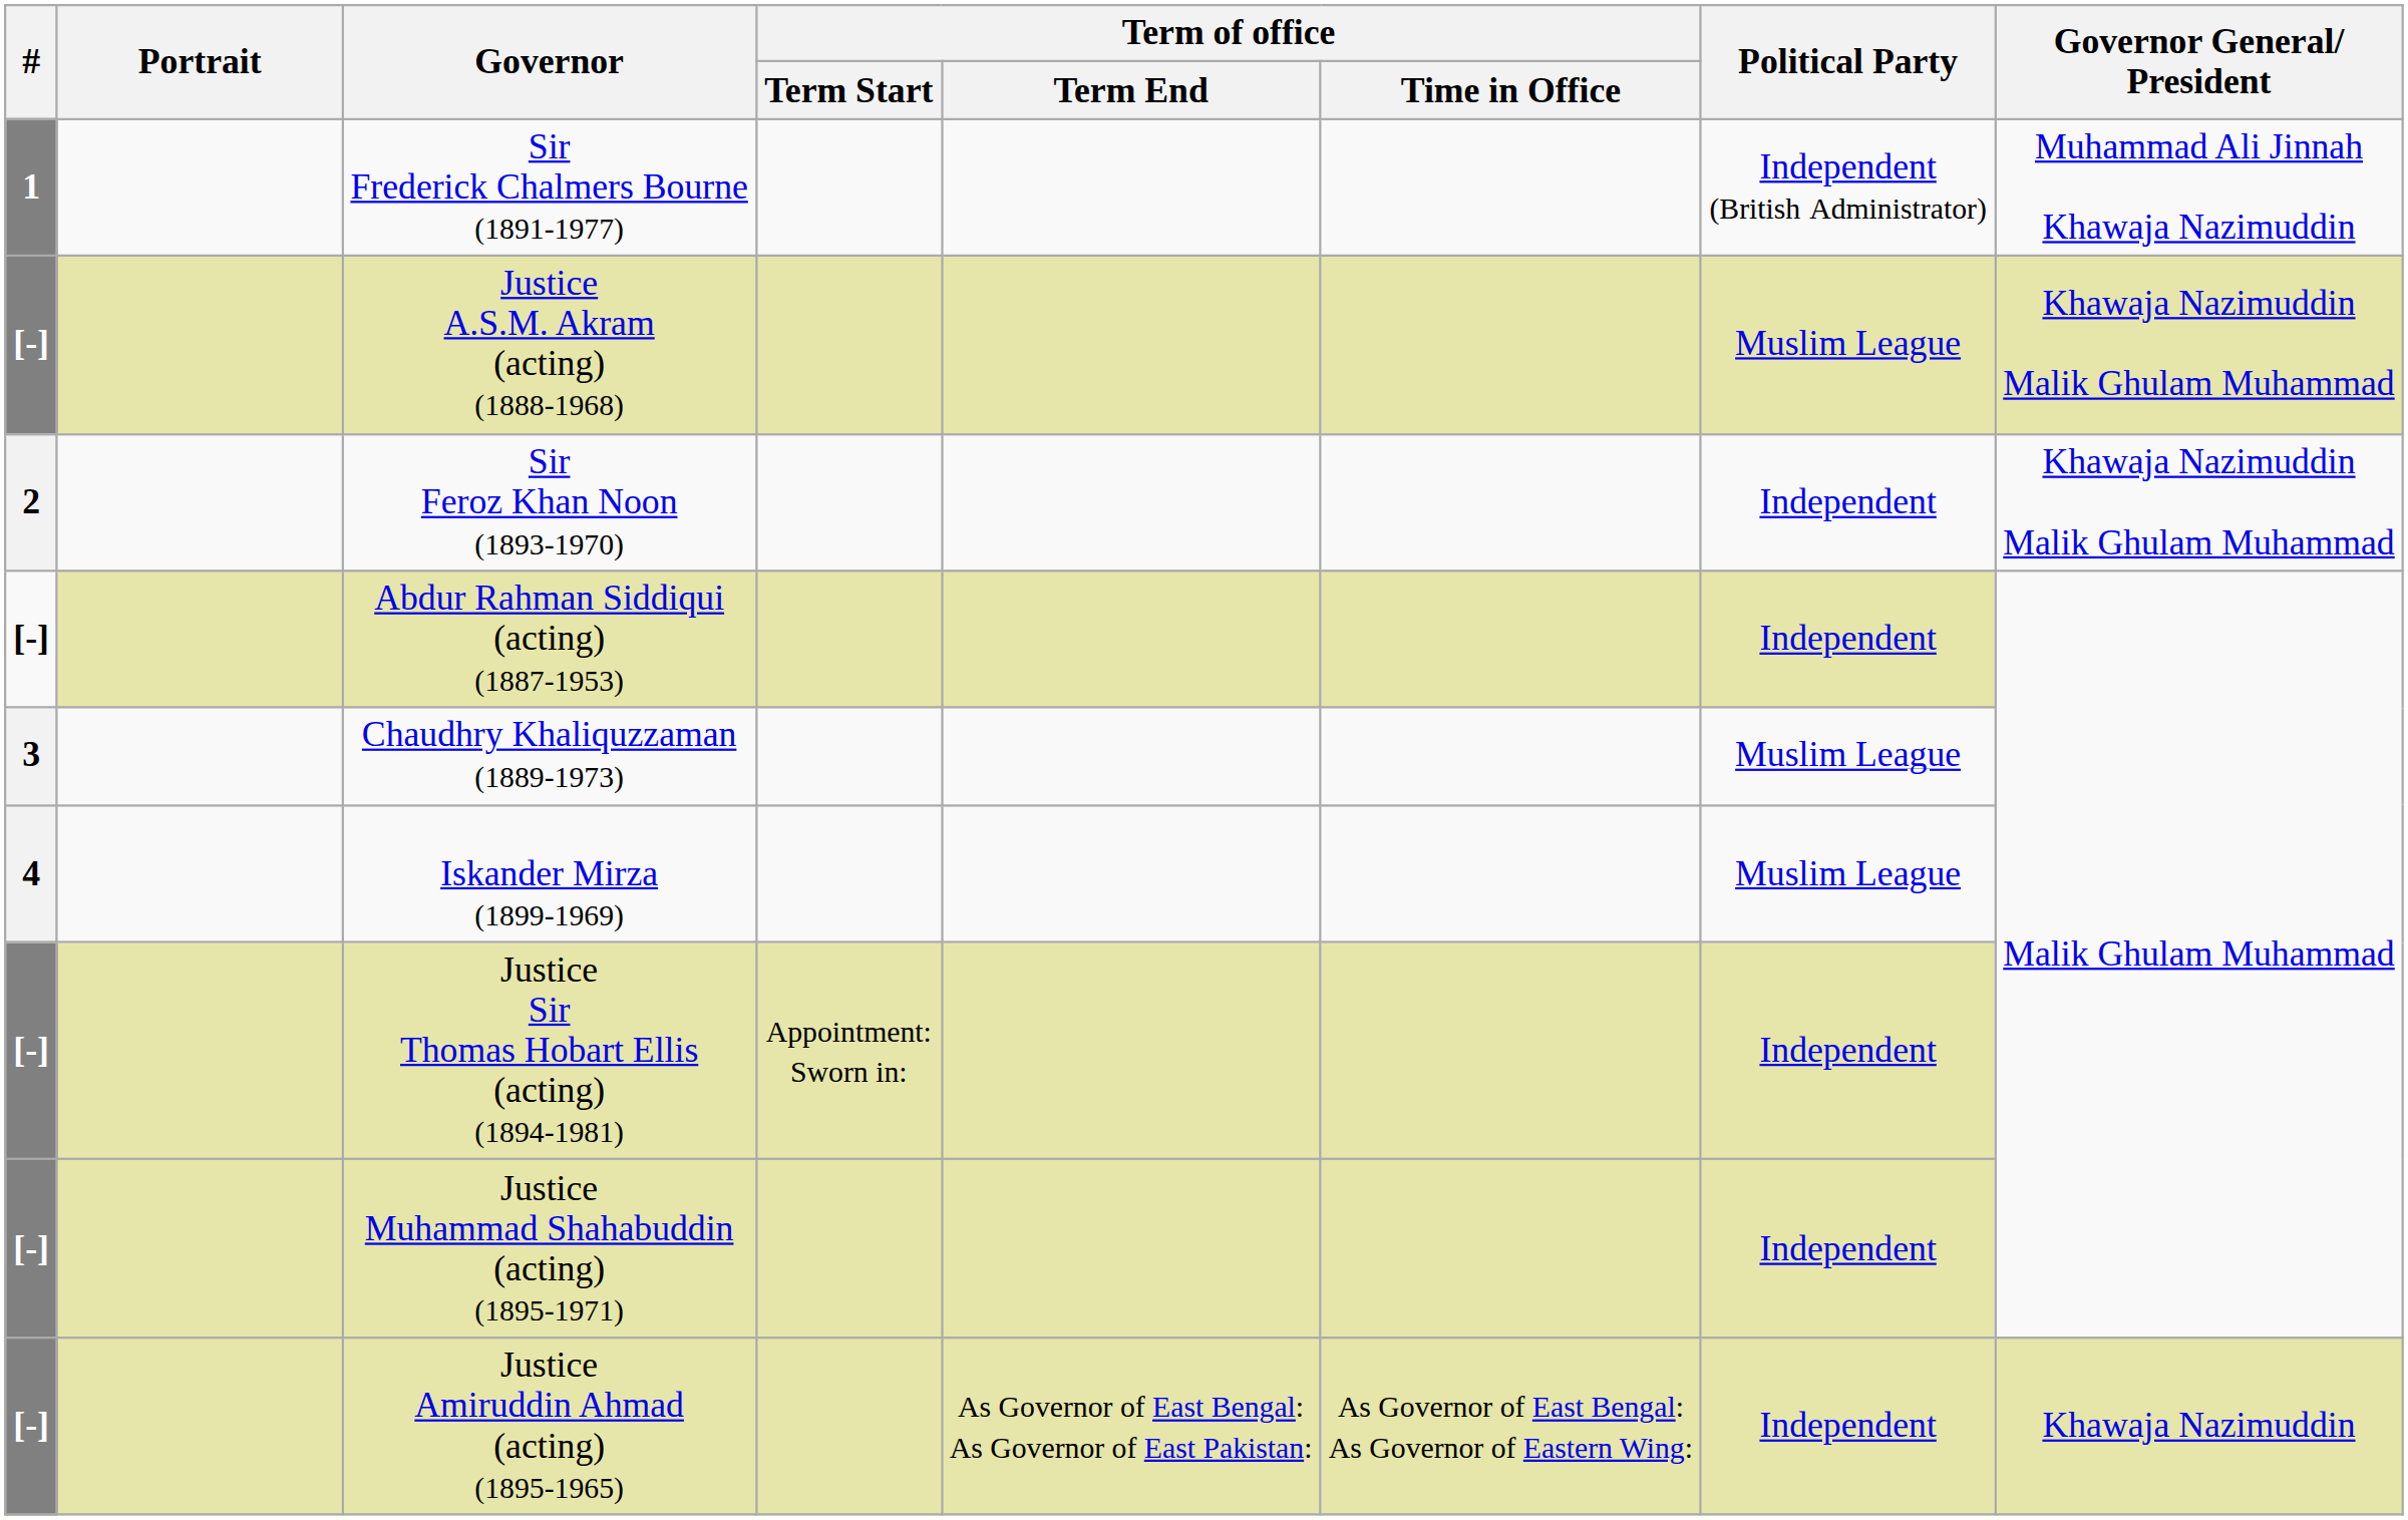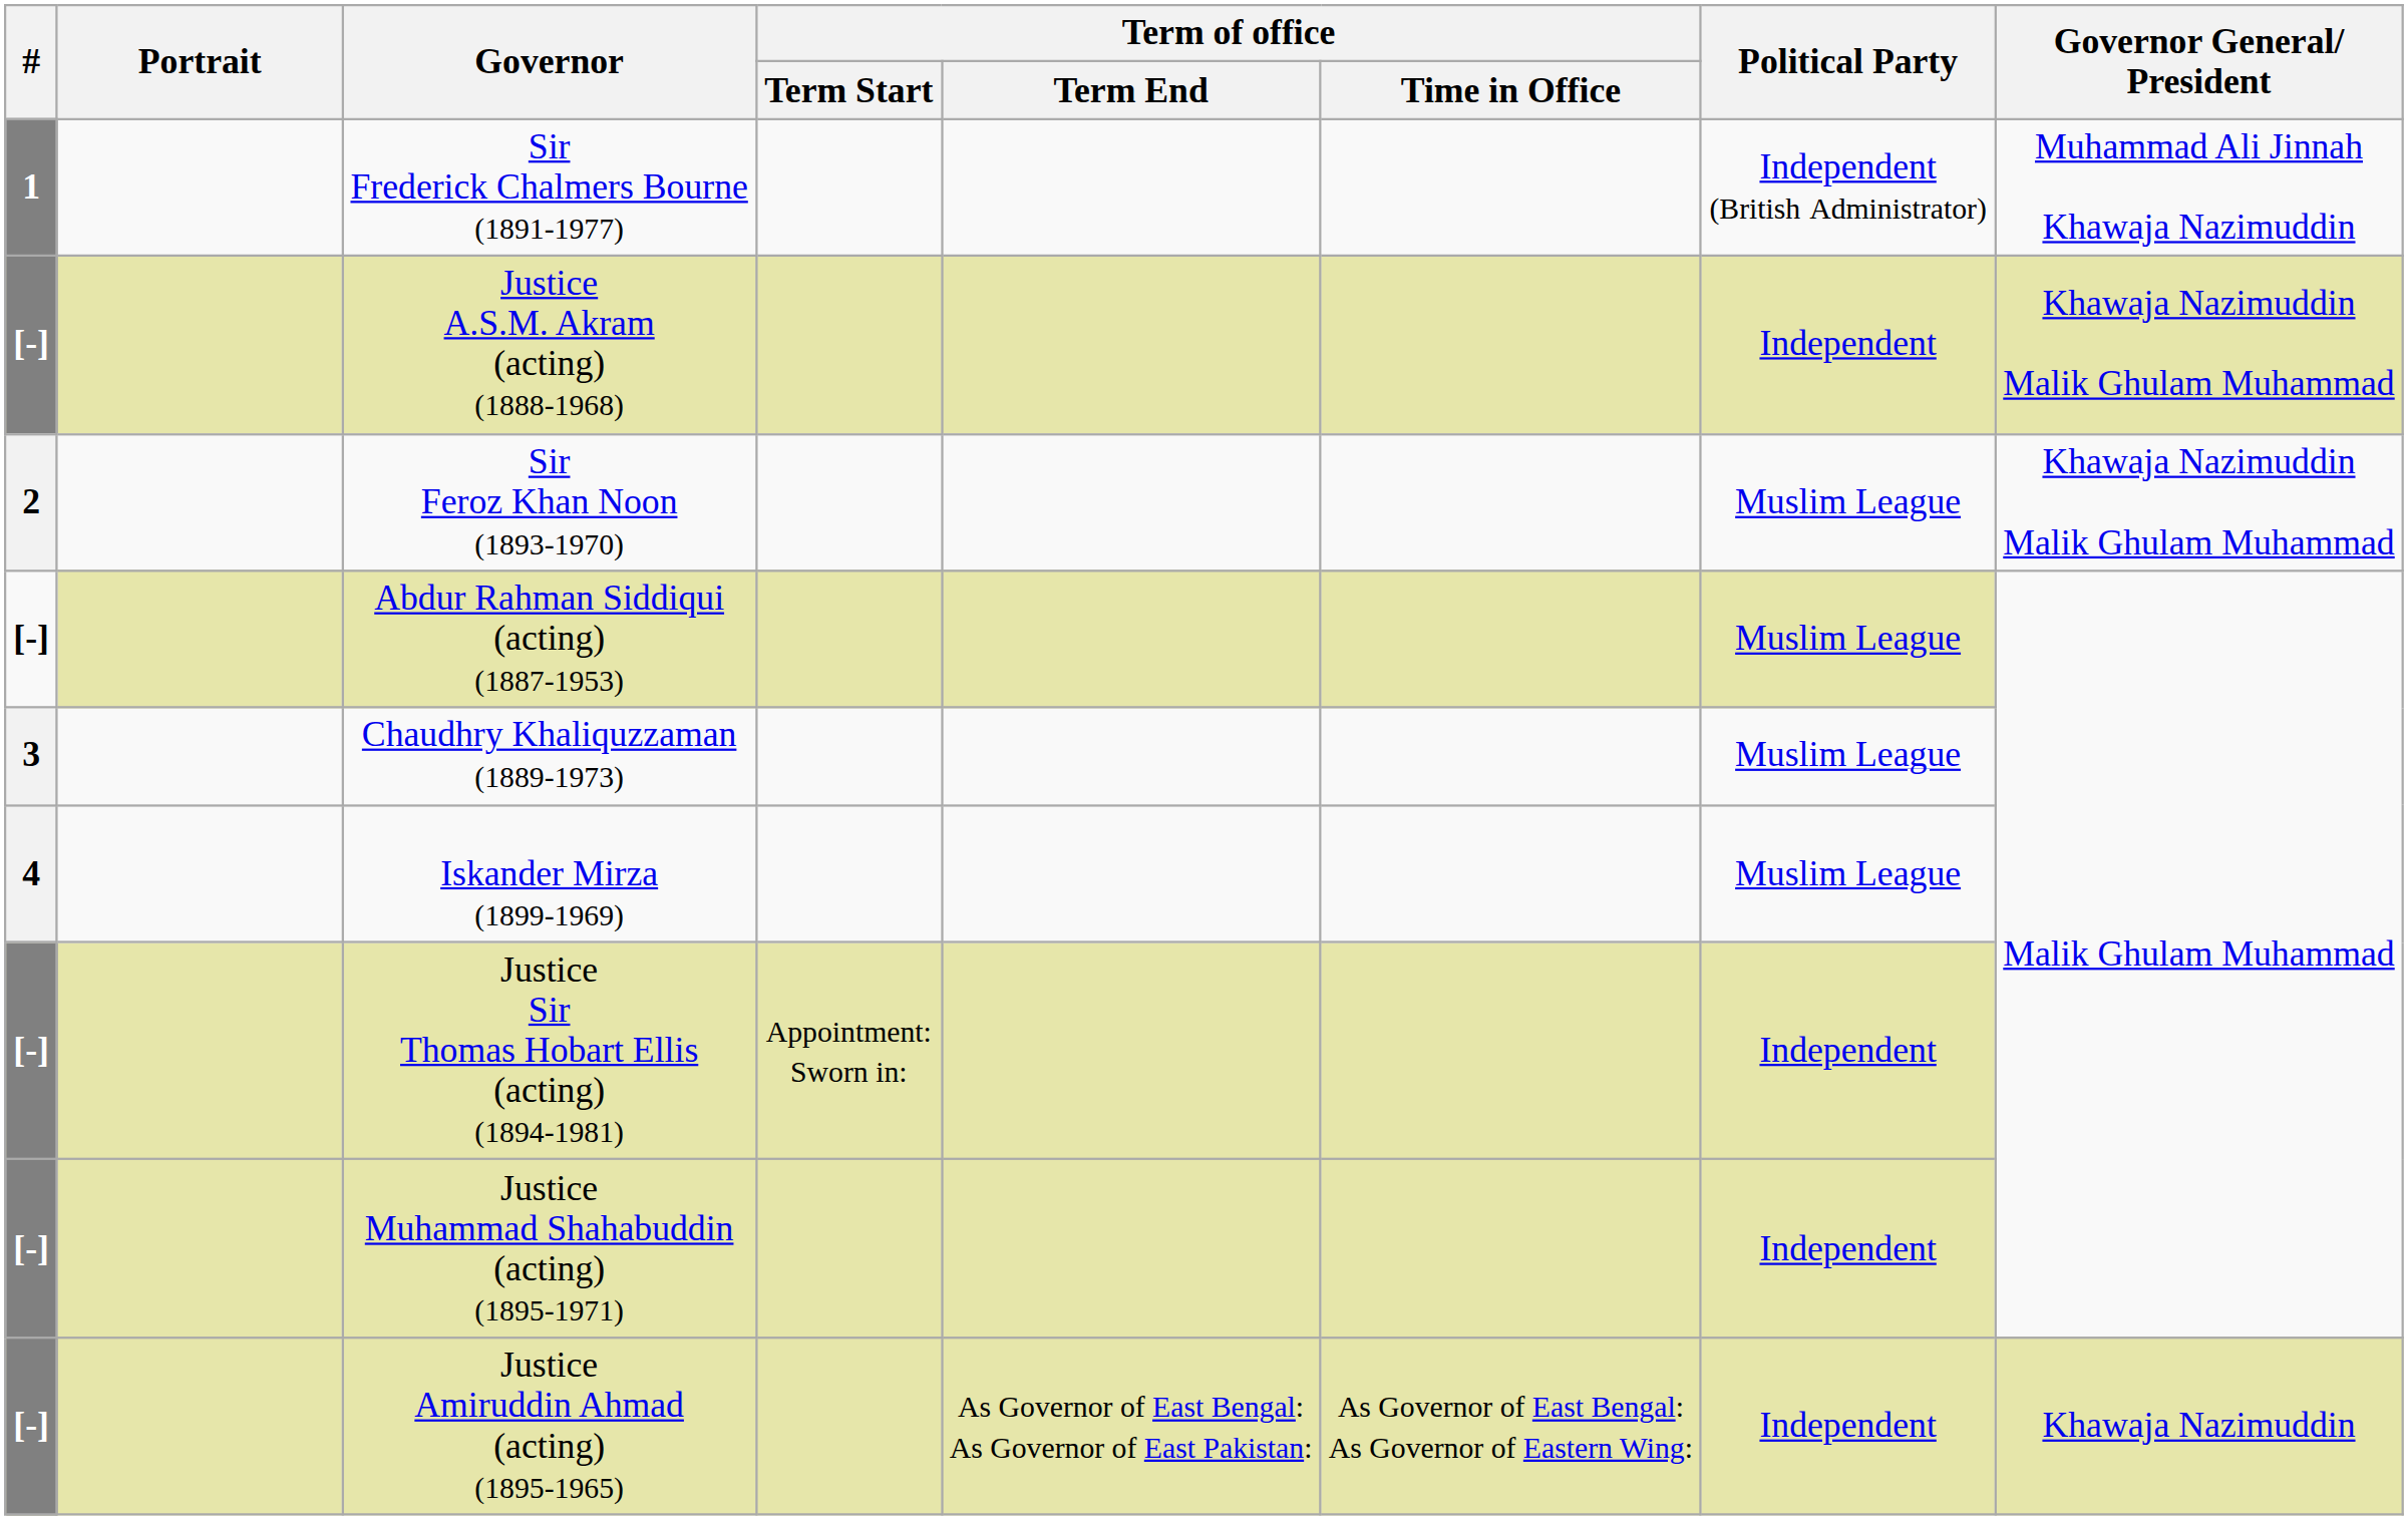Justice A.S.M. Akram (acting) (1888-1968) | Political Party: Muslim League -> Independent
Sir Feroz Khan Noon (1893-1970) | Political Party: Independent -> Muslim League
Abdur Rahman Siddiqui (acting) (1887-1953) | Political Party: Independent -> Muslim League
